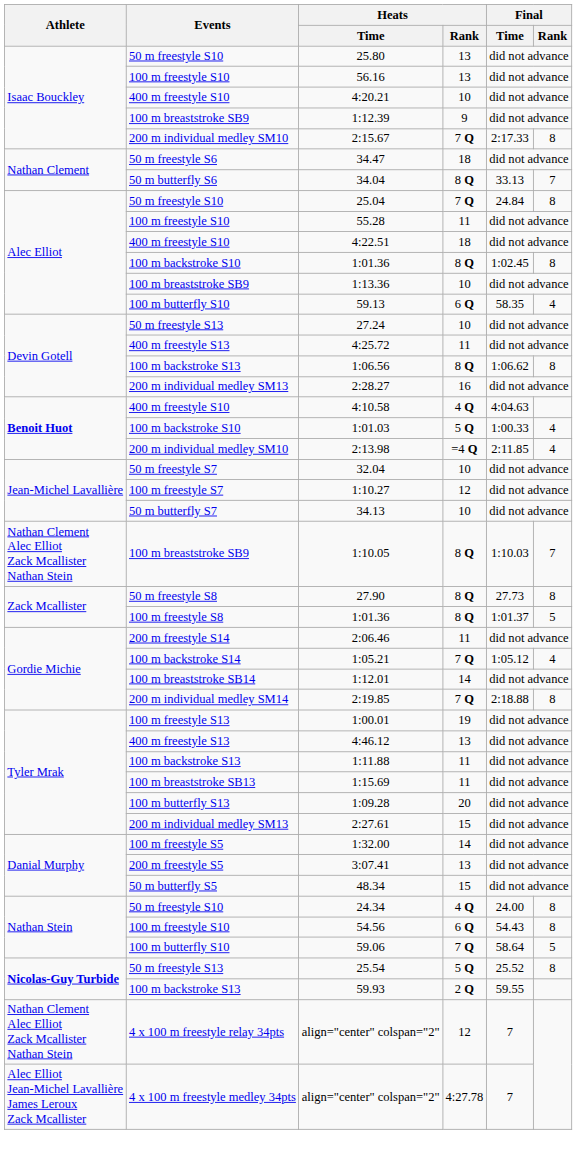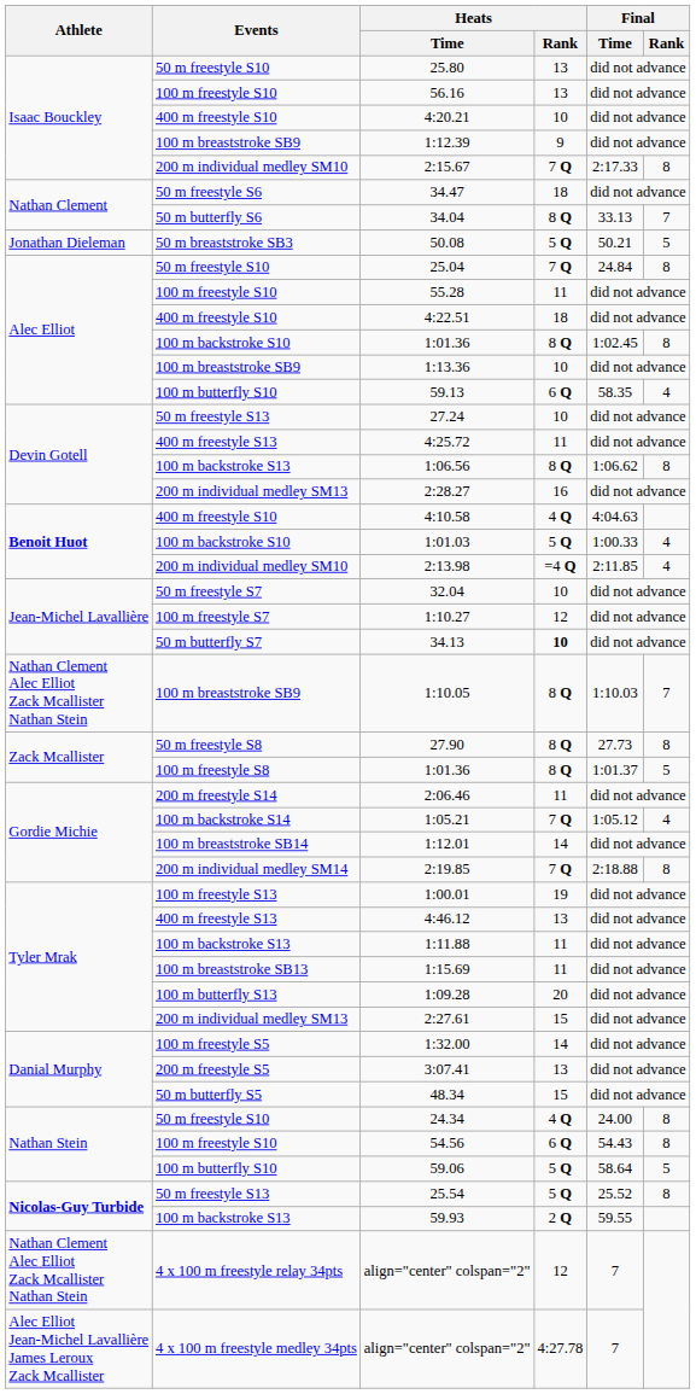+ row: Jonathan Dieleman | 50 m breaststroke SB3 | 50.08 | 5 Q | 50.21 | 5
34.13 | Heats / Rank: normal -> bold
59.06 | Heats / Rank: 7 Q -> 5 Q
